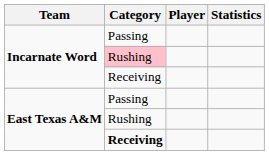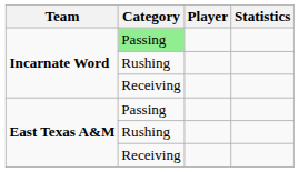Incarnate Word / Passing | Category: no background -> lightgreen background
Incarnate Word / Rushing | Category: pink background -> no background
East Texas A&M / Receiving | Category: bold -> normal
